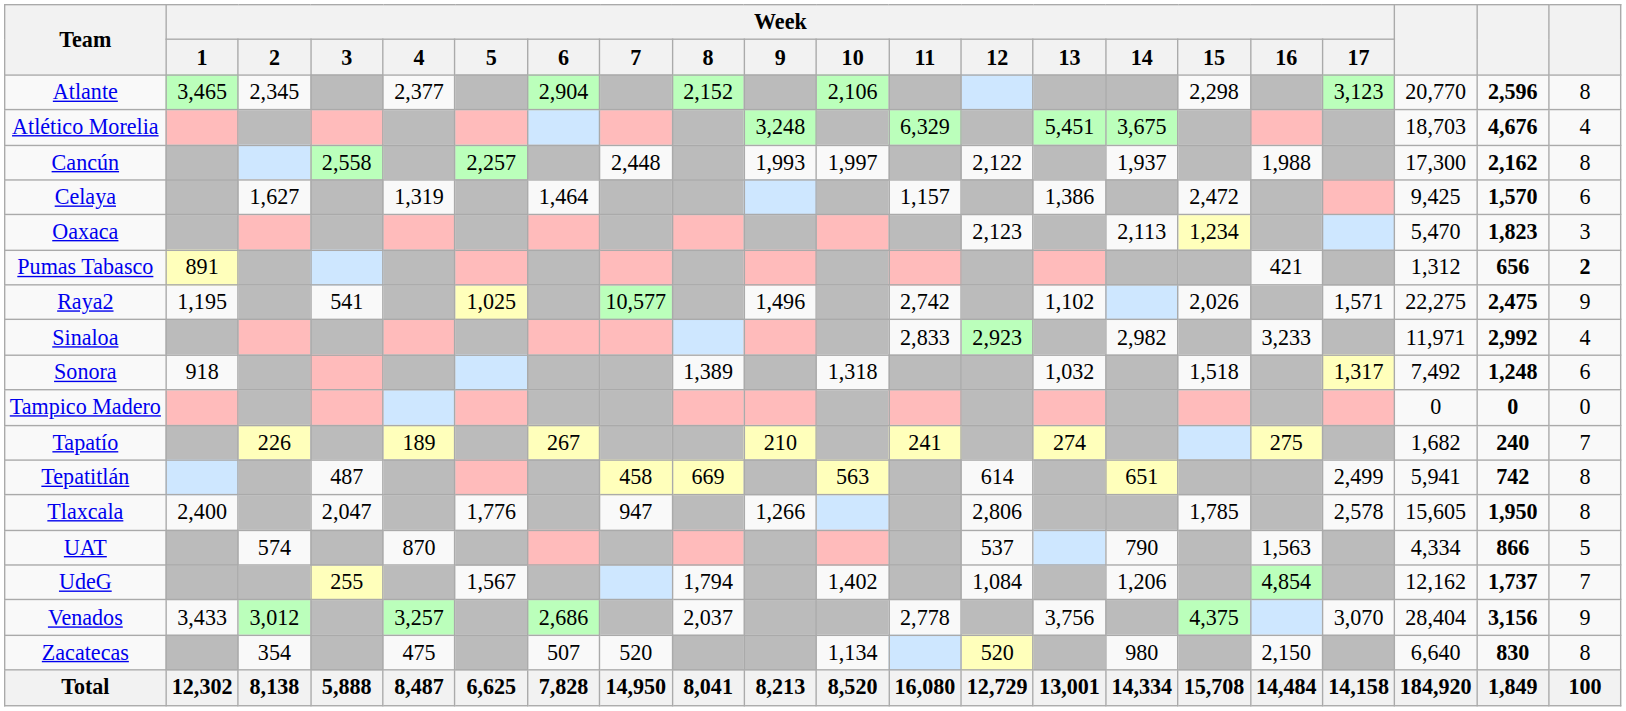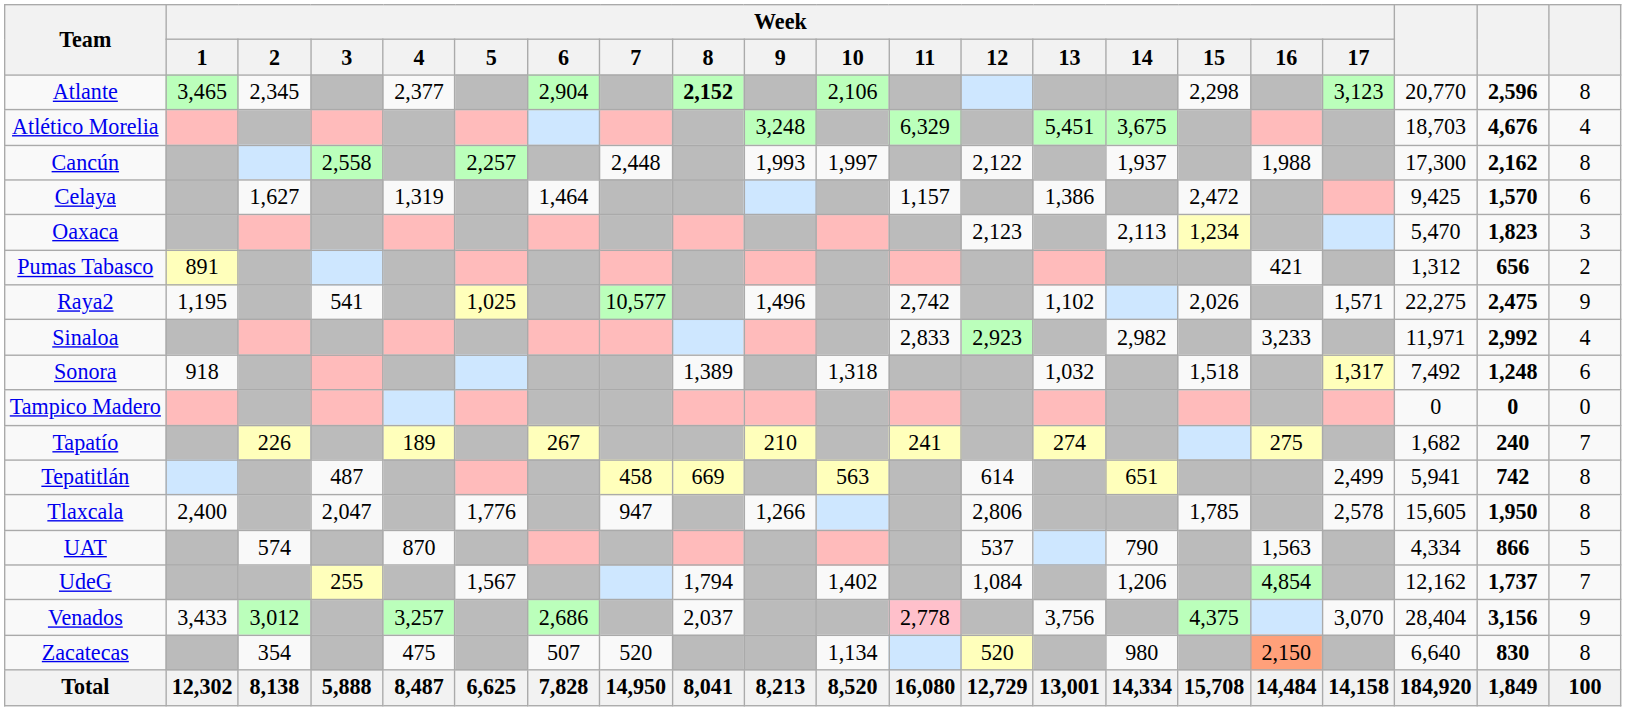Atlante | Week / 8: normal -> bold
Pumas Tabasco | column 21: bold -> normal
Venados | Week / 11: no background -> pink background
Zacatecas | Week / 16: no background -> lightsalmon background
